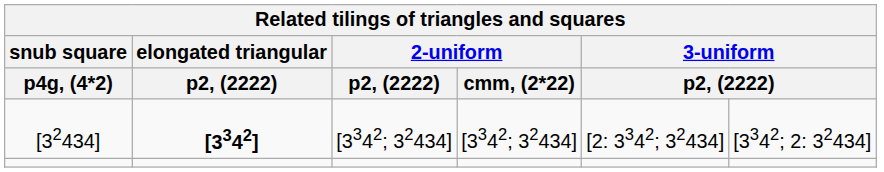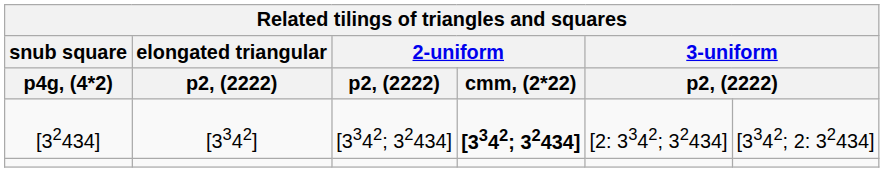[32434] | column 2: bold -> normal
[32434] | column 4: normal -> bold
